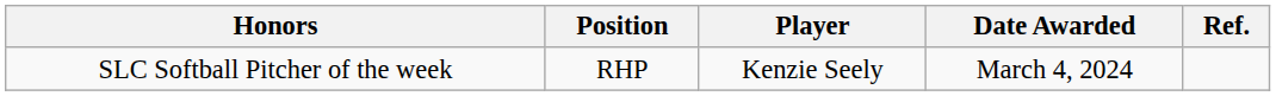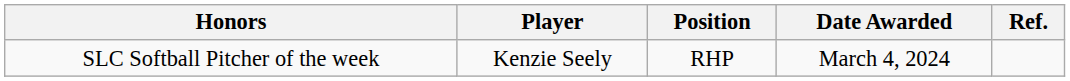columns swapped: Player <-> Position
